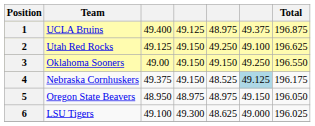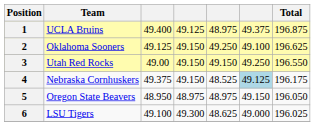2 | Team: Utah Red Rocks -> Oklahoma Sooners
3 | Team: Oklahoma Sooners -> Utah Red Rocks
